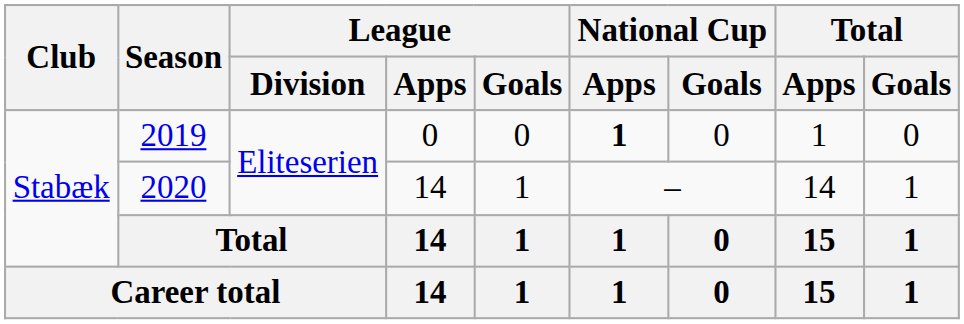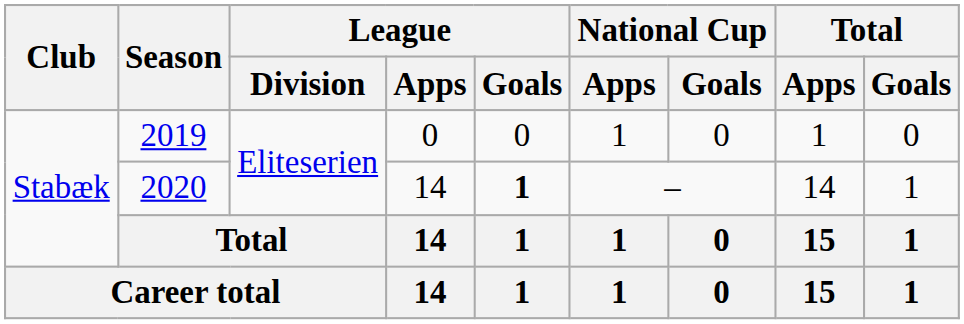2019 | National Cup / Apps: bold -> normal
2020 | League / Goals: normal -> bold
